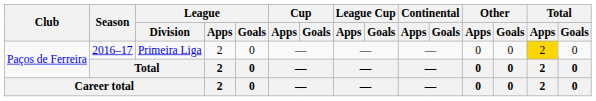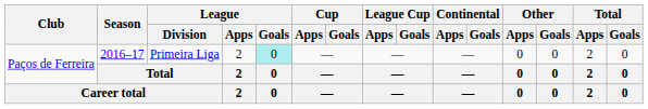Paços de Ferreira / Primeira Liga | League / Goals: no background -> paleturquoise background
Paços de Ferreira / Primeira Liga | Total / Apps: gold background -> no background
